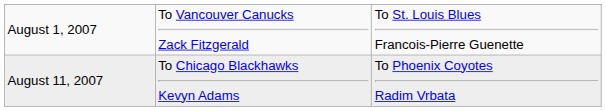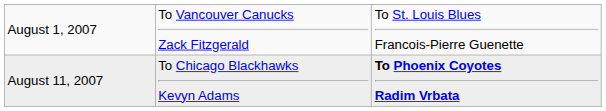August 11, 2007 | column 3: normal -> bold
